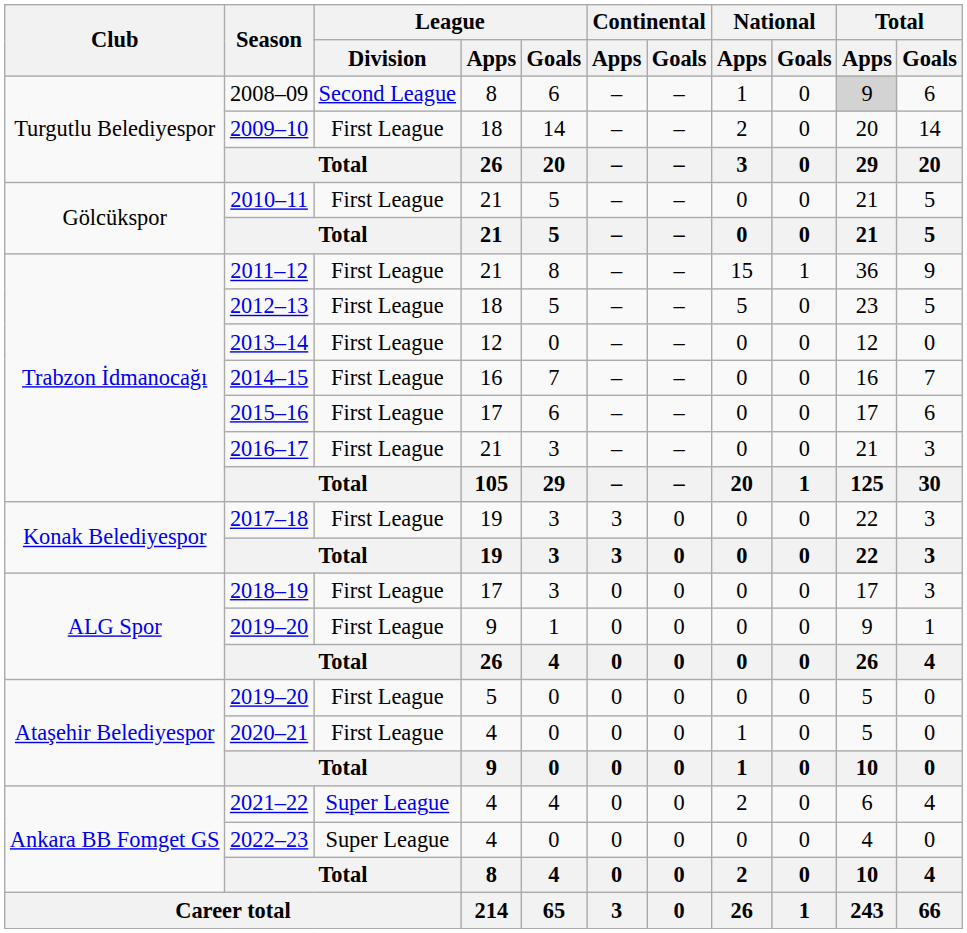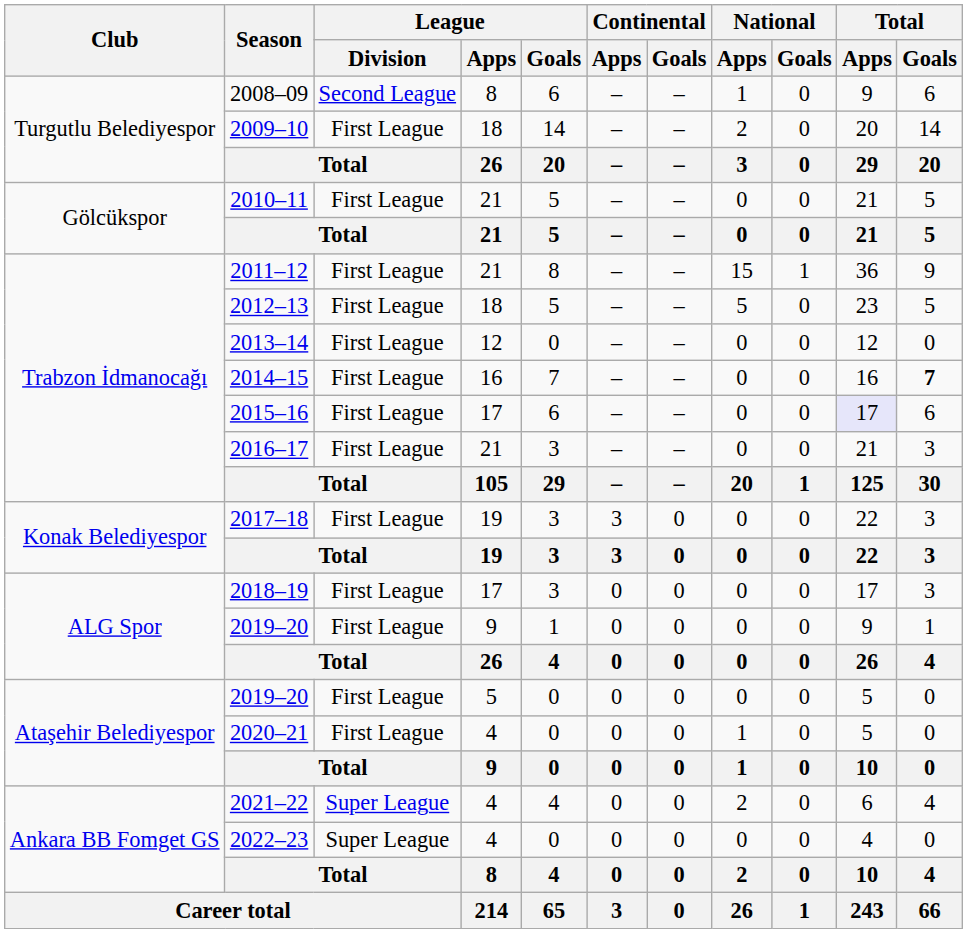2008–09 | Total / Apps: lightgrey background -> no background
2014–15 | Total / Goals: normal -> bold
2015–16 | Total / Apps: no background -> lavender background
